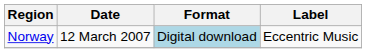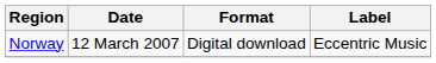Norway | Format: lightblue background -> no background
